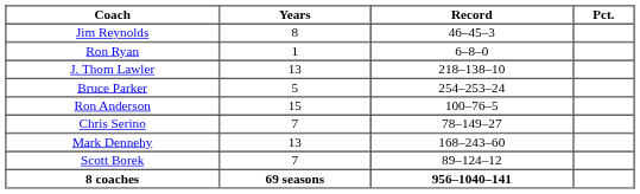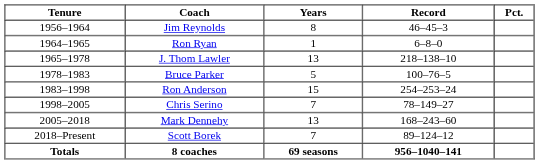+ column: Tenure | 1956–1964 | 1964–1965 | 1965–1978 | 1978–1983 | 1983–1998 | 1998–2005 | 2005–2018 | 2018–Present | Totals
Bruce Parker | Record: 254–253–24 -> 100–76–5
Ron Anderson | Record: 100–76–5 -> 254–253–24
